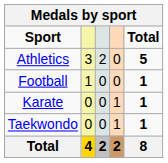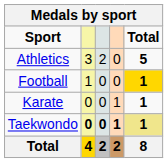Football | Total: no background -> gold background
Taekwondo | column 2: normal -> bold
Taekwondo | column 3: normal -> bold
Taekwondo | column 4: normal -> bold
Taekwondo | Total: no background -> khaki background
